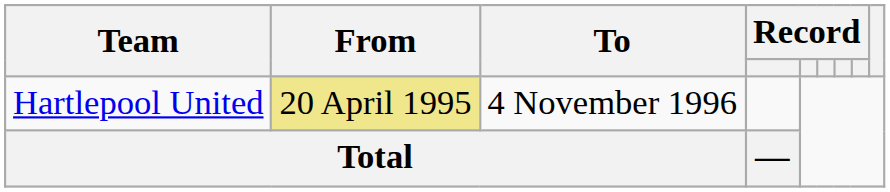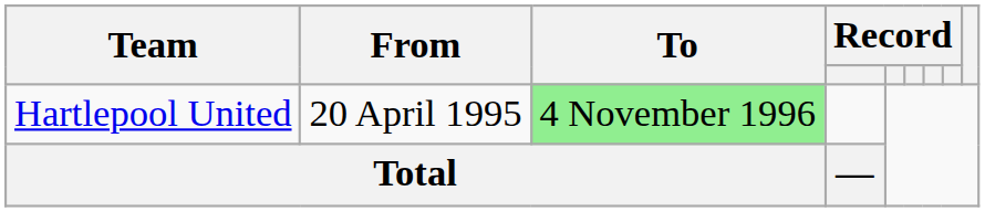Hartlepool United | From: khaki background -> no background
Hartlepool United | To: no background -> lightgreen background
